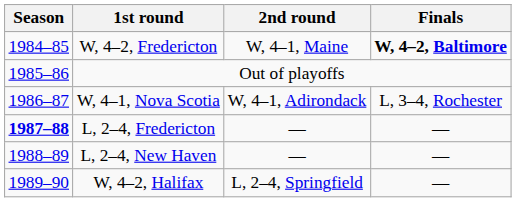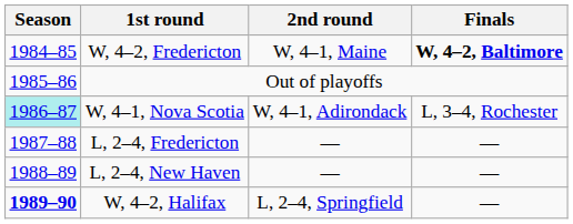W, 4–1, Nova Scotia | Season: no background -> paleturquoise background
L, 2–4, Fredericton | Season: bold -> normal
W, 4–2, Halifax | Season: normal -> bold
